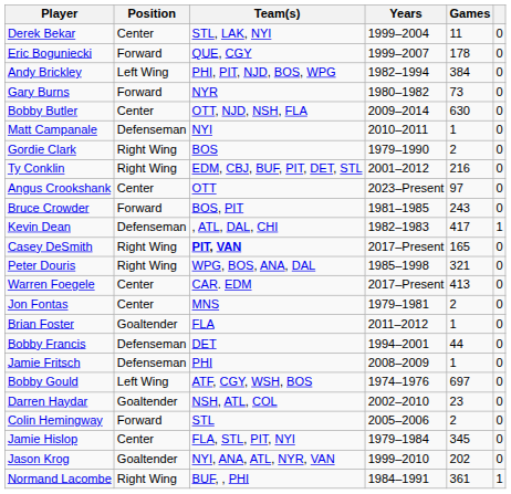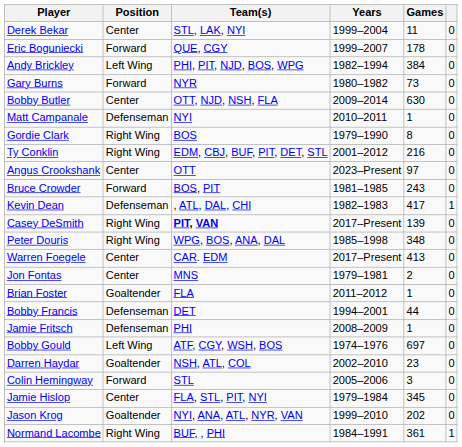Gordie Clark | Games: 2 -> 8
Casey DeSmith | Games: 165 -> 139
Peter Douris | Games: 321 -> 348
Colin Hemingway | Games: 2 -> 3
